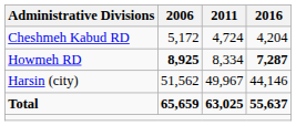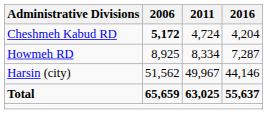Cheshmeh Kabud RD | 2006: normal -> bold
Howmeh RD | 2006: bold -> normal
Howmeh RD | 2016: bold -> normal
